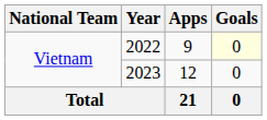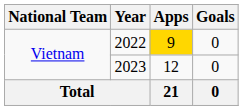2022 | Apps: no background -> gold background
2022 | Goals: lightyellow background -> no background
